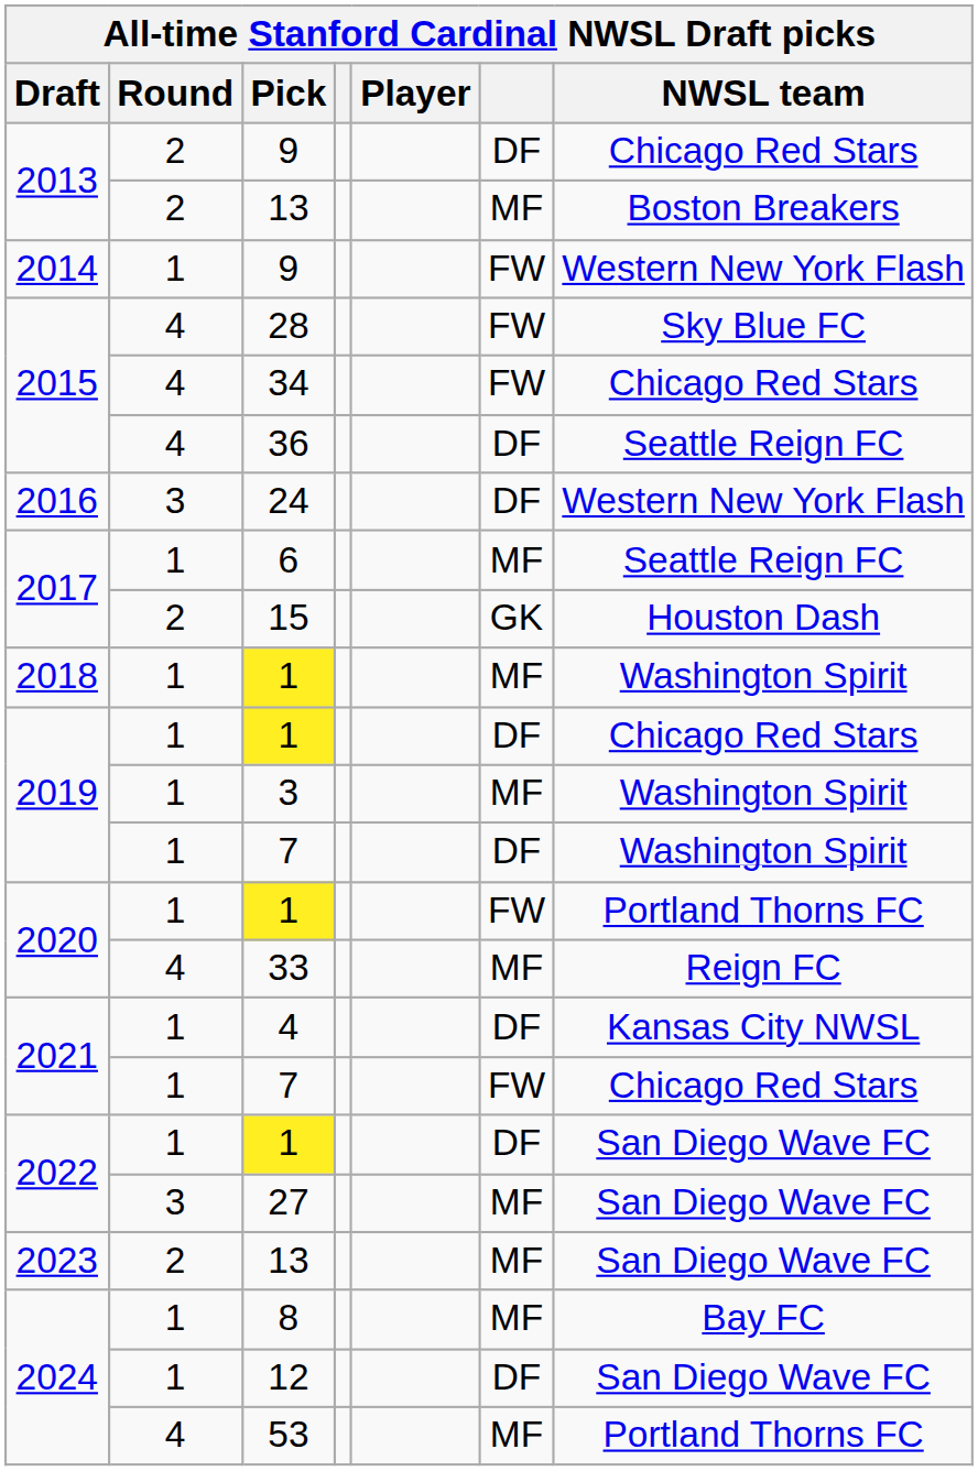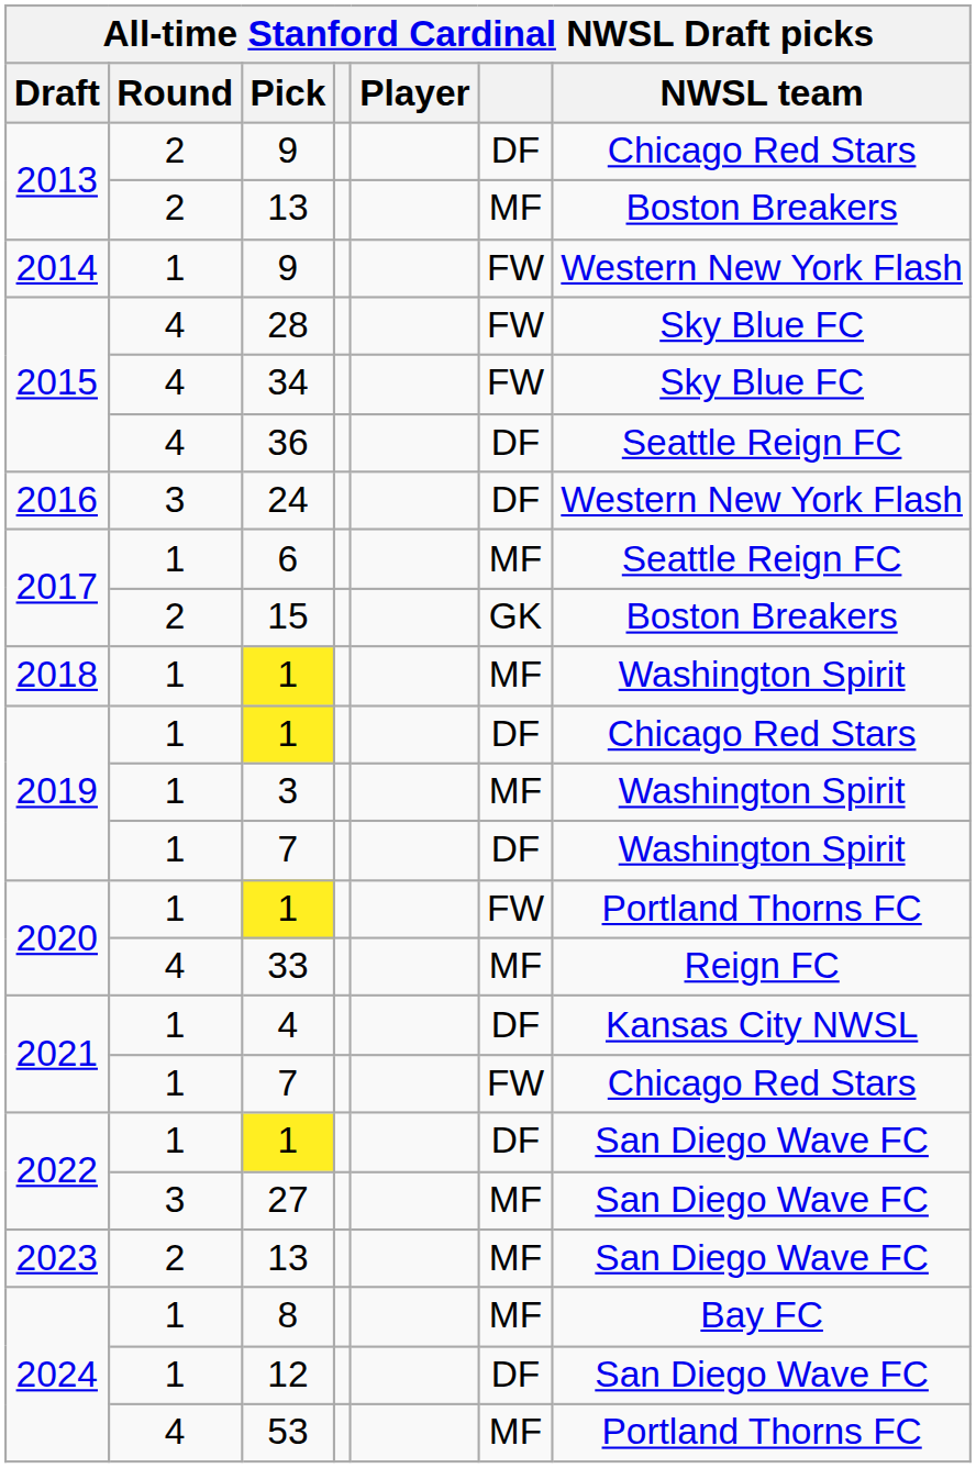34 | NWSL team: Chicago Red Stars -> Sky Blue FC
15 | NWSL team: Houston Dash -> Boston Breakers
